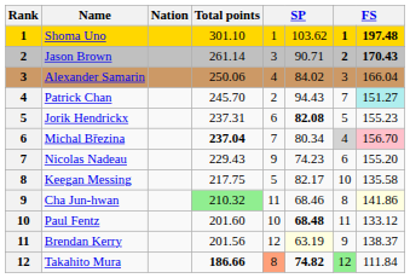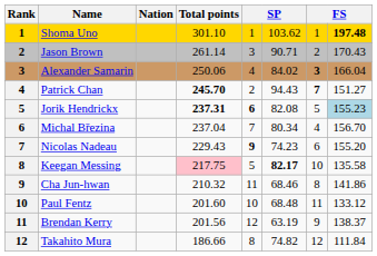Shoma Uno | column 7: bold -> normal
Jason Brown | column 7: bold -> normal
Jason Brown | column 8: bold -> normal
Alexander Samarin | column 7: normal -> bold
Patrick Chan | Total points: normal -> bold
Patrick Chan | column 7: normal -> bold
Patrick Chan | column 8: paleturquoise background -> no background
Jorik Hendrickx | Total points: normal -> bold
Jorik Hendrickx | column 5: normal -> bold
Jorik Hendrickx | column 6: bold -> normal
Jorik Hendrickx | column 8: no background -> lightblue background
Michal Březina | Total points: bold -> normal
Michal Březina | column 7: lightgrey background -> no background
Michal Březina | column 8: pink background -> no background
Nicolas Nadeau | column 5: normal -> bold
Keegan Messing | Total points: no background -> pink background
Keegan Messing | column 6: normal -> bold
Cha Jun-hwan | Total points: lightgreen background -> no background
Cha Jun-hwan | column 8: lightyellow background -> no background
Paul Fentz | column 6: bold -> normal
Brendan Kerry | column 6: lightyellow background -> no background
Takahito Mura | Total points: bold -> normal
Takahito Mura | column 5: lightsalmon background -> no background
Takahito Mura | column 6: bold -> normal
Takahito Mura | column 7: lightgreen background -> no background
